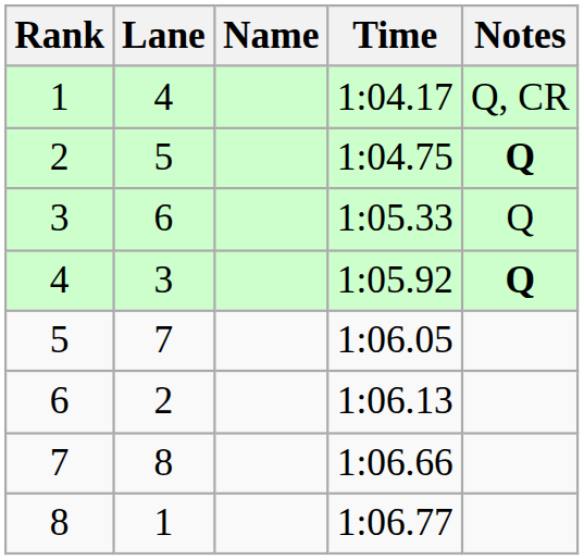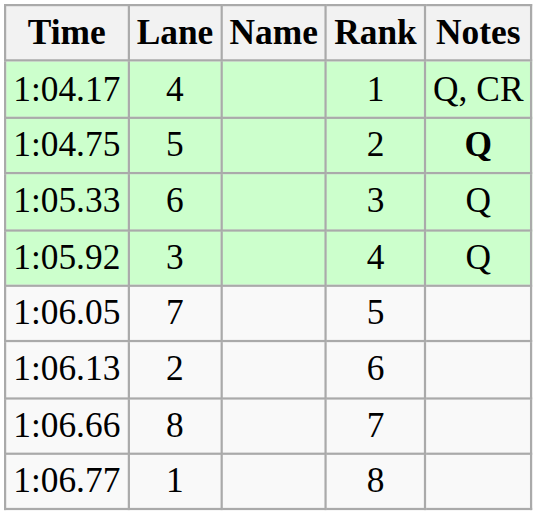columns swapped: Rank <-> Time
row 5 | Notes: bold -> normal
